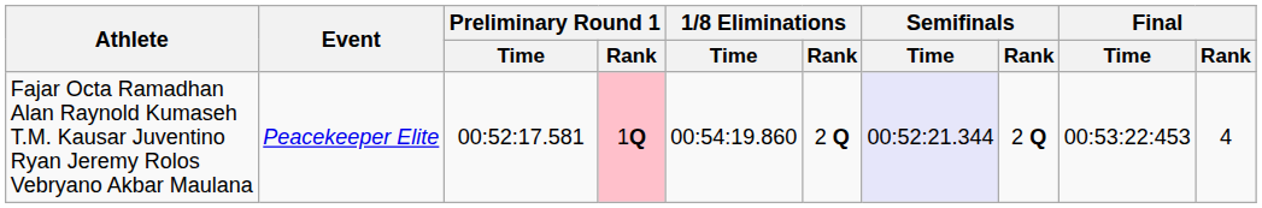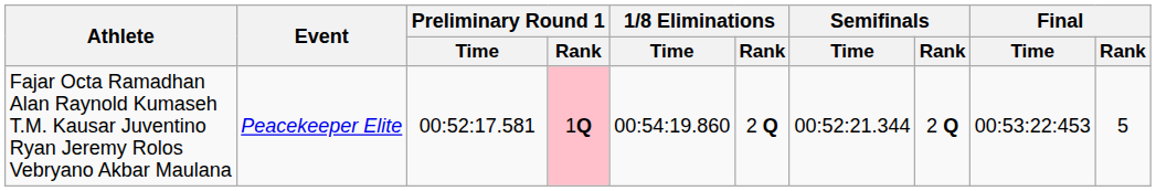row 3 | Semifinals / Time: lavender background -> no background
row 3 | Final / Rank: 4 -> 5
